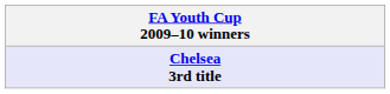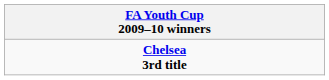row 2 | column 1: lavender background -> no background
